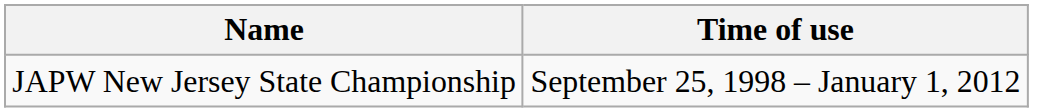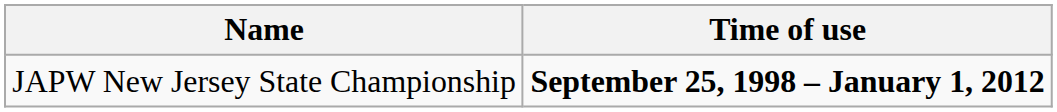JAPW New Jersey State Championship | Time of use: normal -> bold
